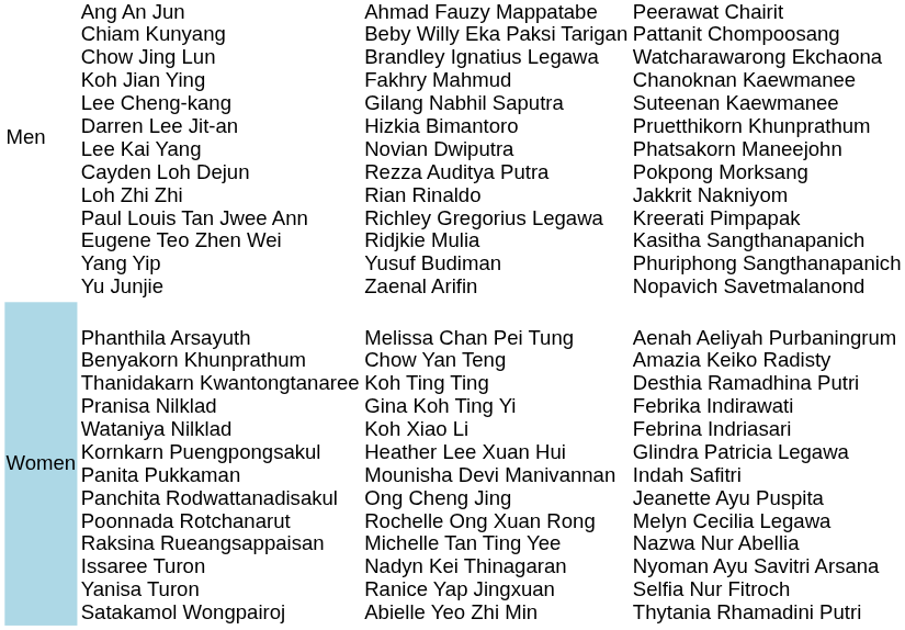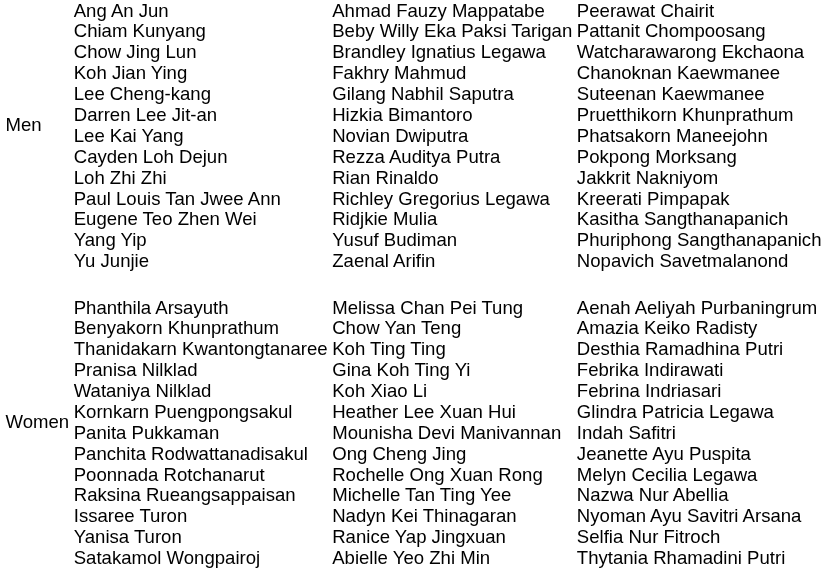Women | column 1: lightblue background -> no background
